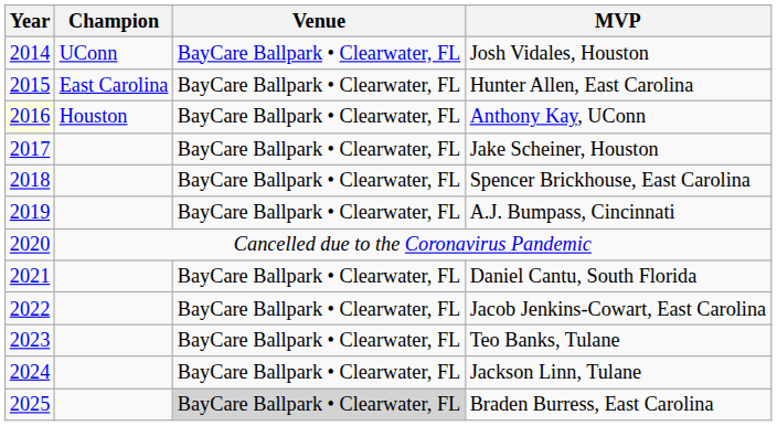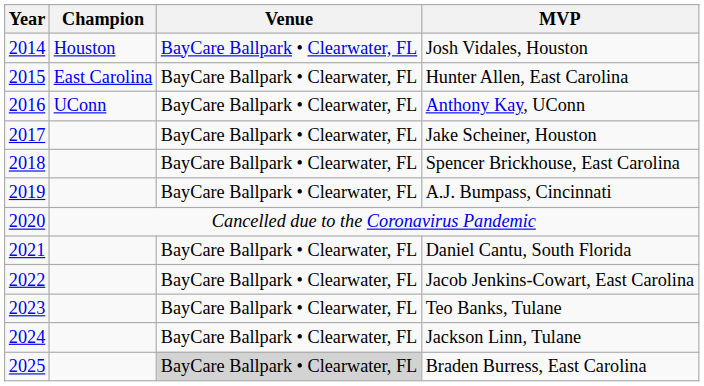Josh Vidales, Houston | Champion: UConn -> Houston
Anthony Kay, UConn | Year: lightyellow background -> no background
Anthony Kay, UConn | Champion: Houston -> UConn
